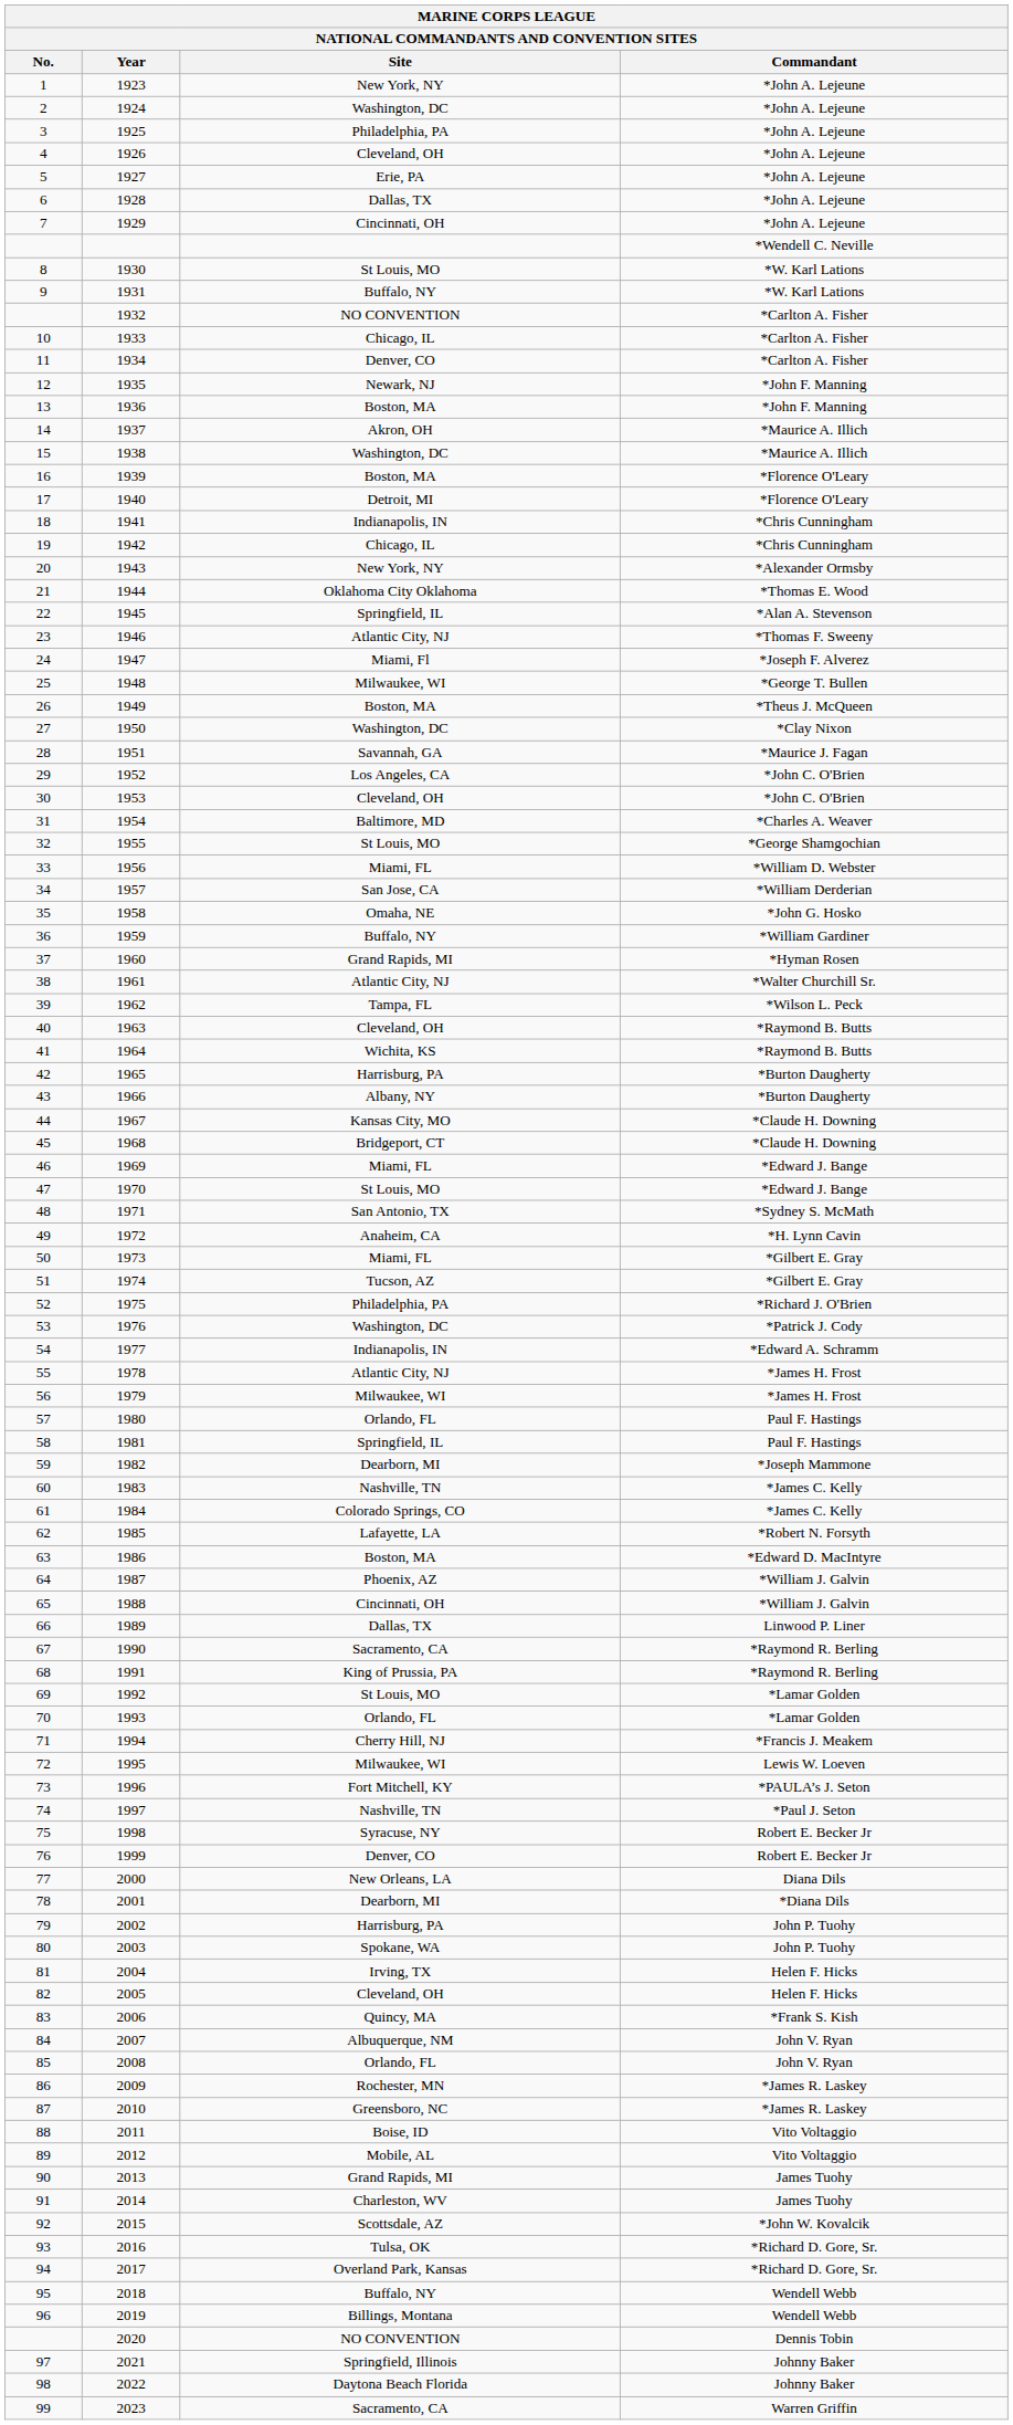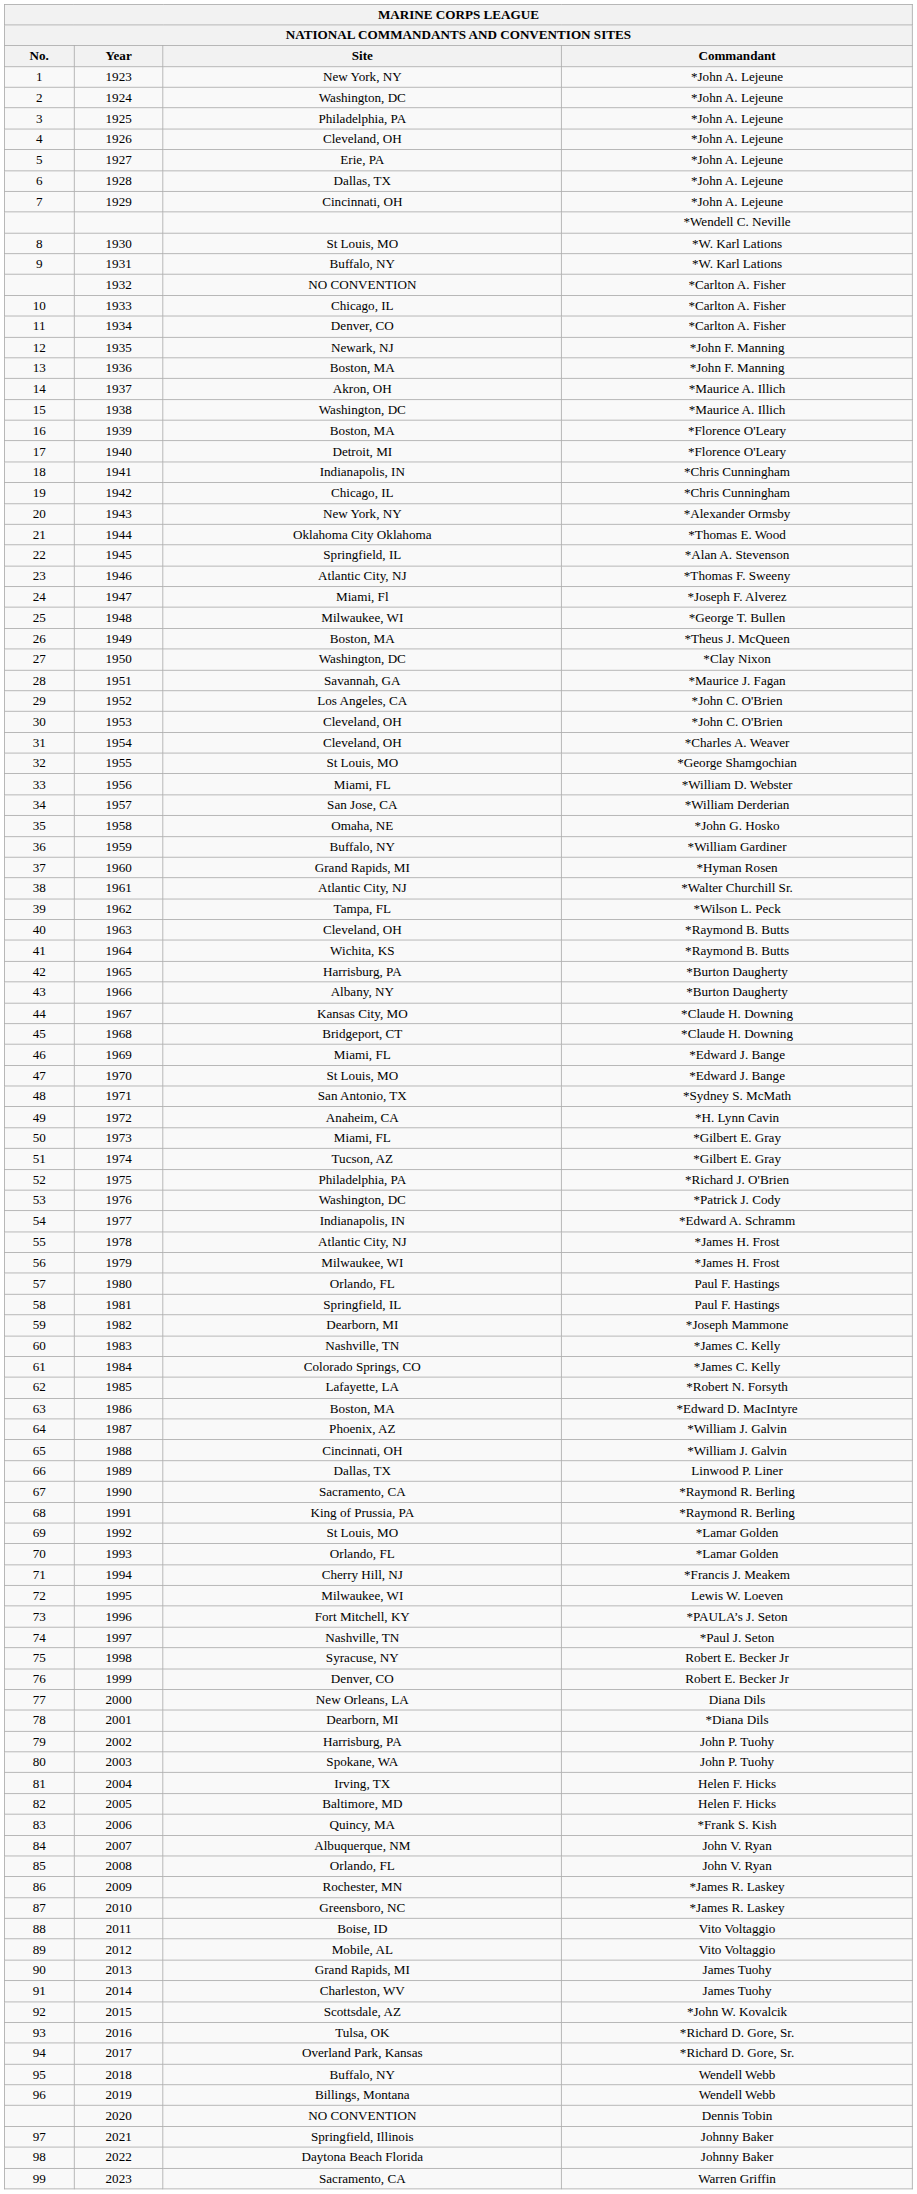1954 | Site: Baltimore, MD -> Cleveland, OH
2005 | Site: Cleveland, OH -> Baltimore, MD
